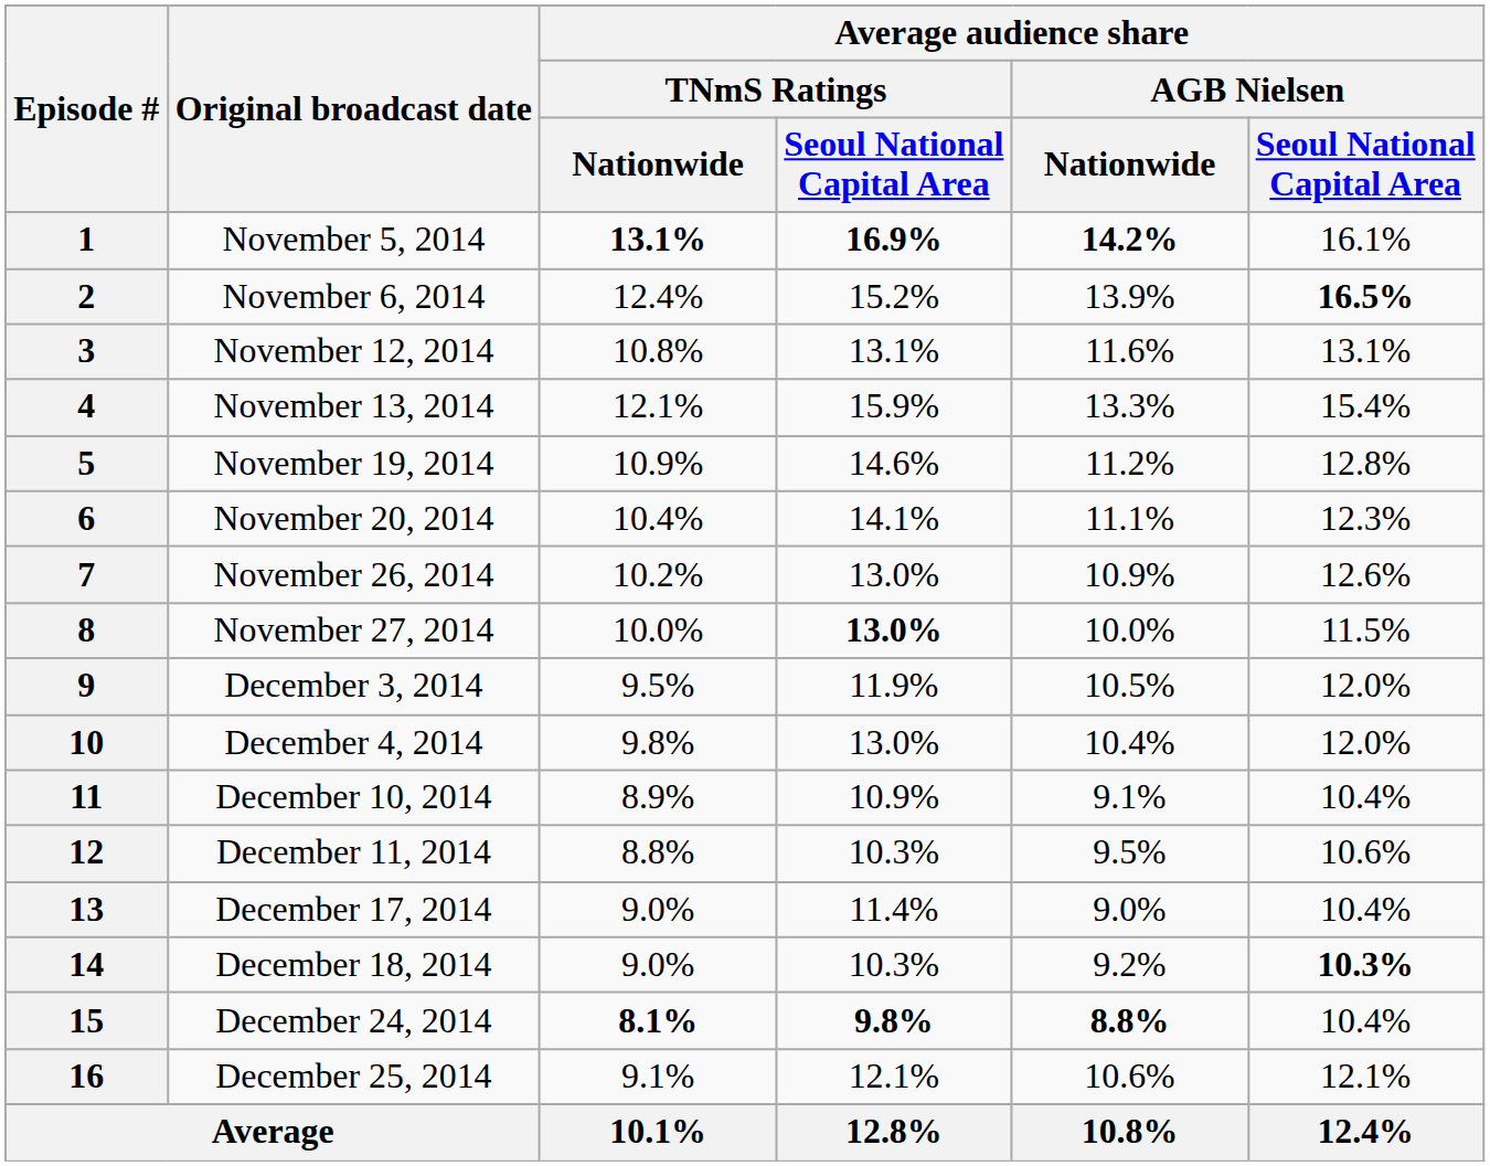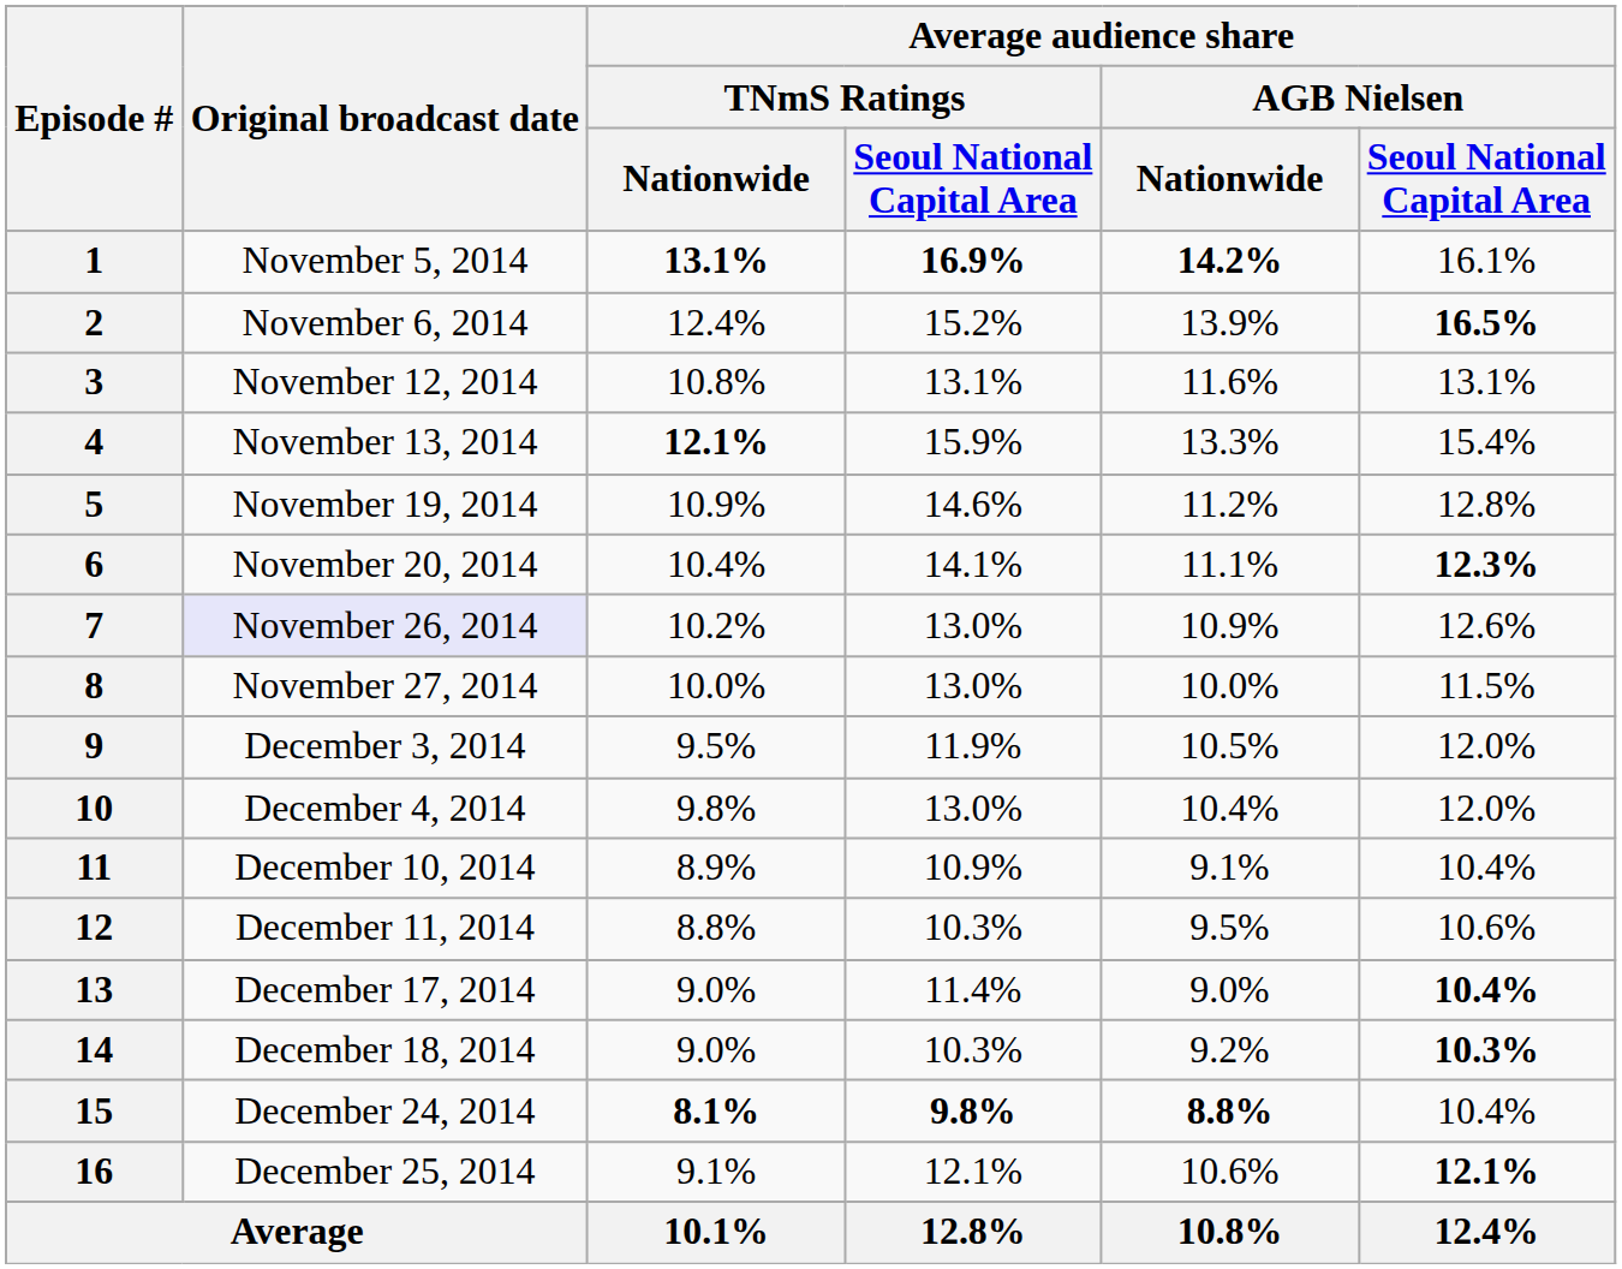4 | Average audience share / TNmS Ratings / Nationwide: normal -> bold
6 | column 6: normal -> bold
7 | Original broadcast date: no background -> lavender background
8 | column 4: bold -> normal
13 | column 6: normal -> bold
16 | column 6: normal -> bold
